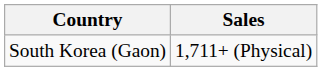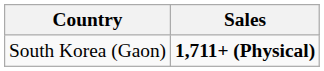South Korea (Gaon) | Sales: normal -> bold
